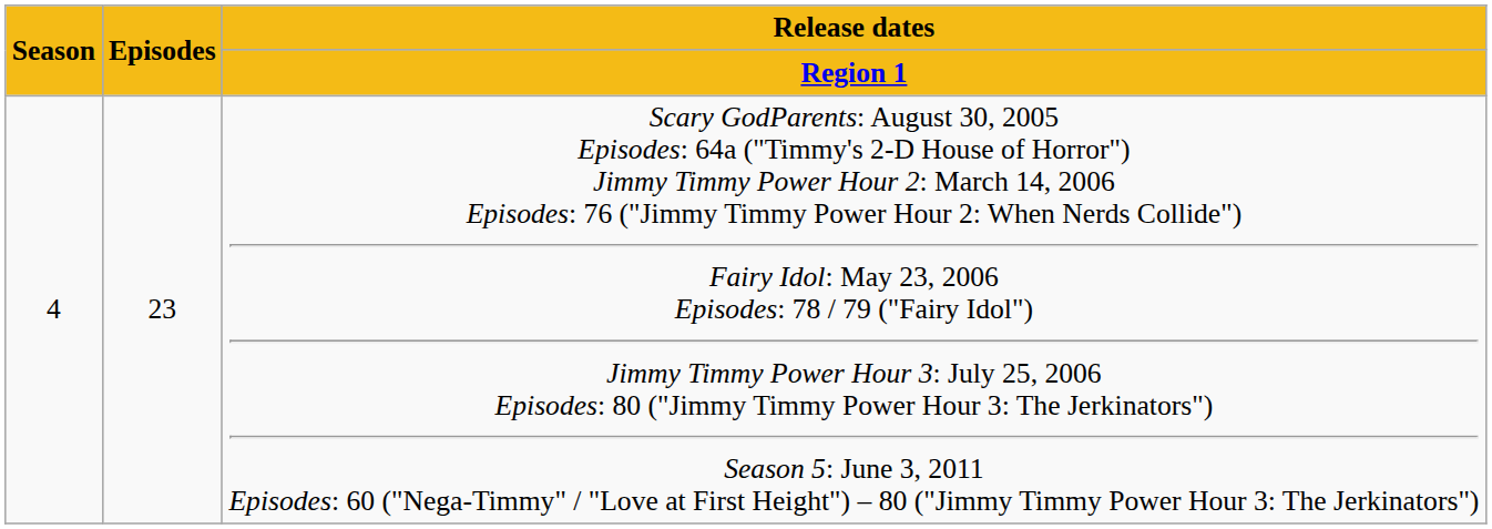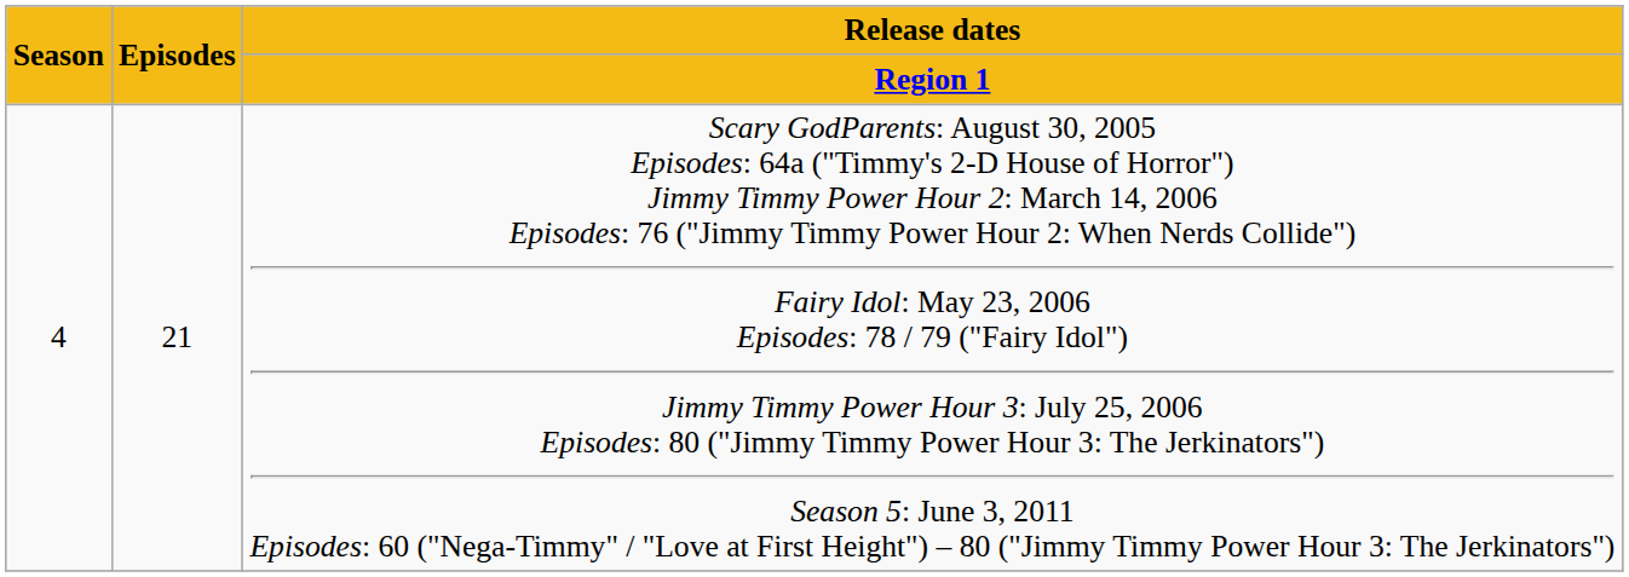row 3 | Episodes: 23 -> 21
